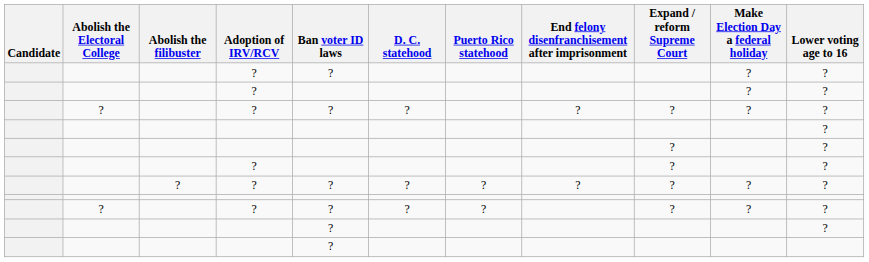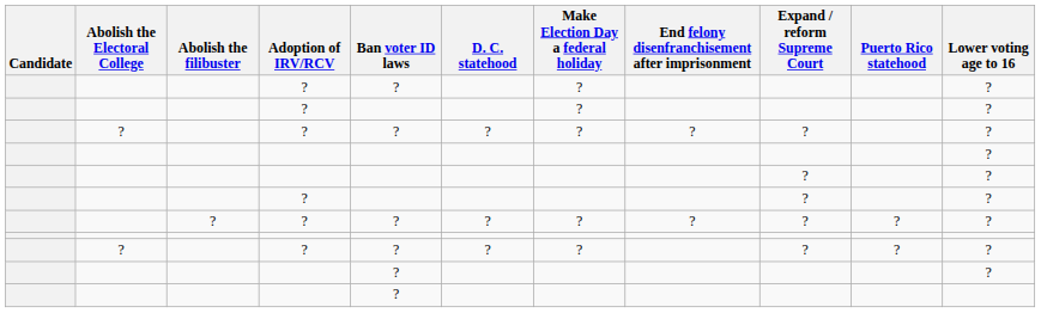columns swapped: Puerto Rico statehood <-> Make Election Day a federal holiday
